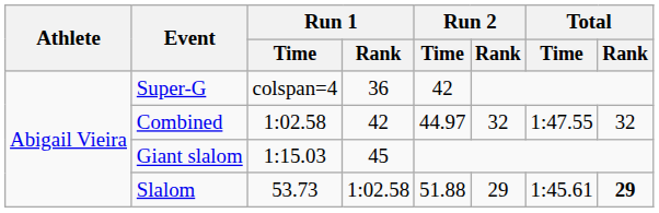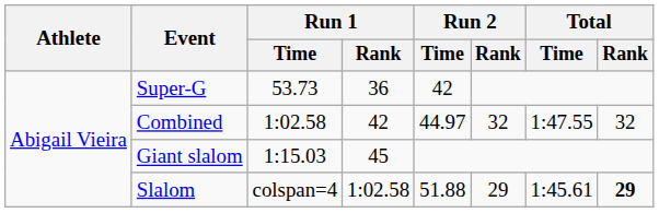Super-G | Run 1 / Time: colspan=4 -> 53.73
Slalom | Run 1 / Time: 53.73 -> colspan=4
